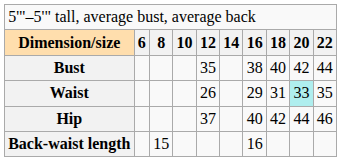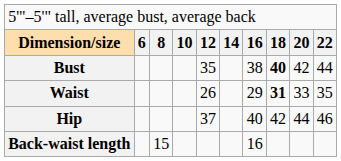Bust | column 8: normal -> bold
Waist | column 8: normal -> bold
Waist | column 9: paleturquoise background -> no background
